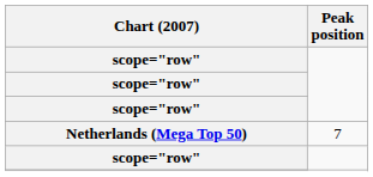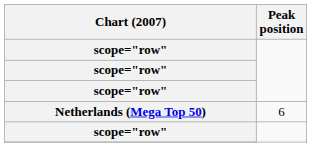Netherlands (Mega Top 50) | Peak position: 7 -> 6
